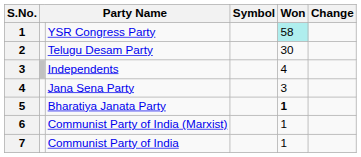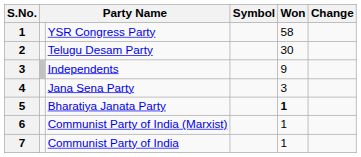YSR Congress Party | Won: paleturquoise background -> no background
Independents | Won: 4 -> 9
